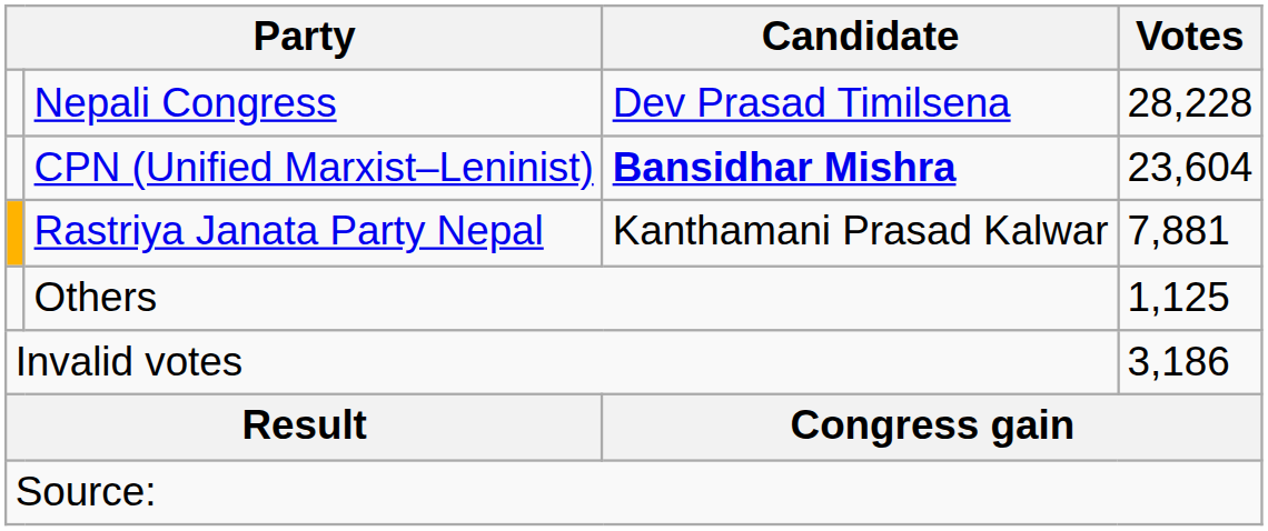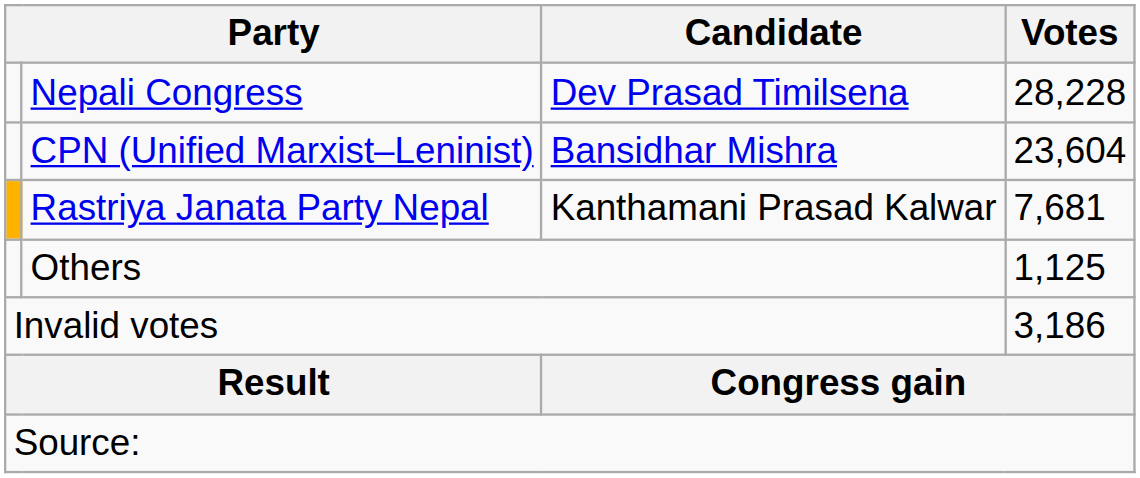CPN (Unified Marxist–Leninist) | Candidate: bold -> normal
Rastriya Janata Party Nepal | Votes: 7,881 -> 7,681
